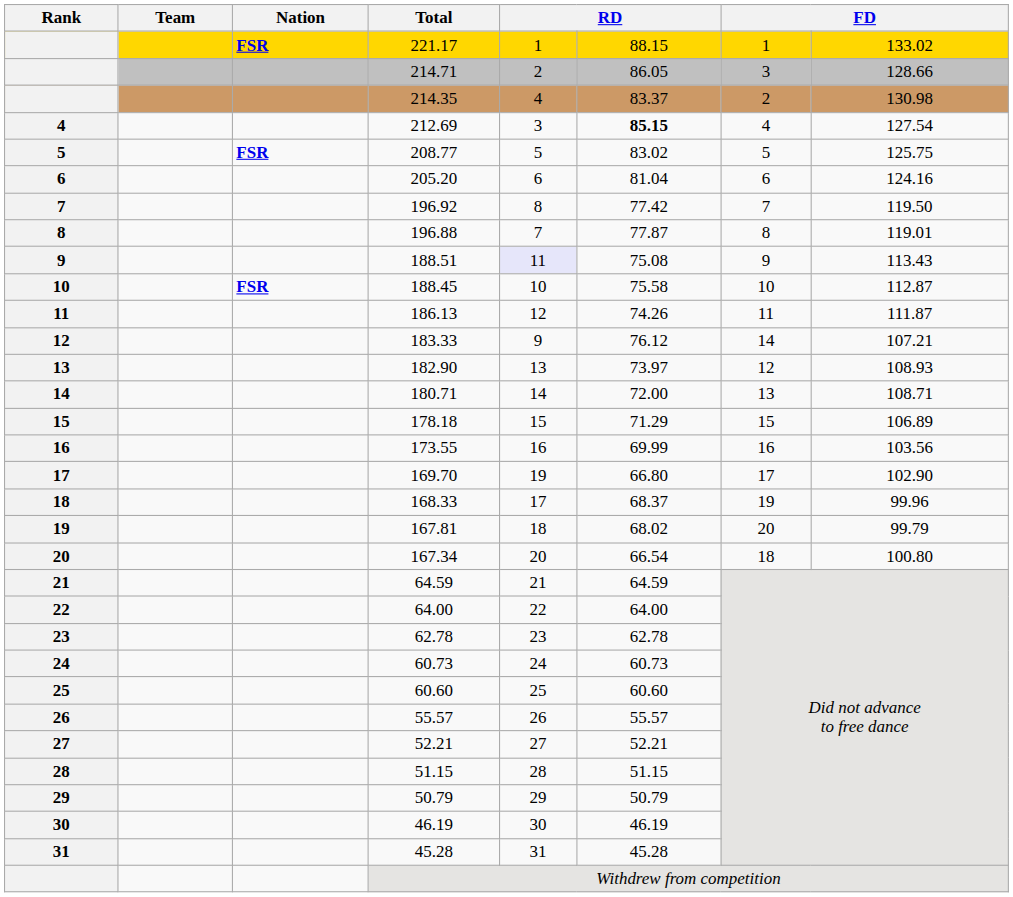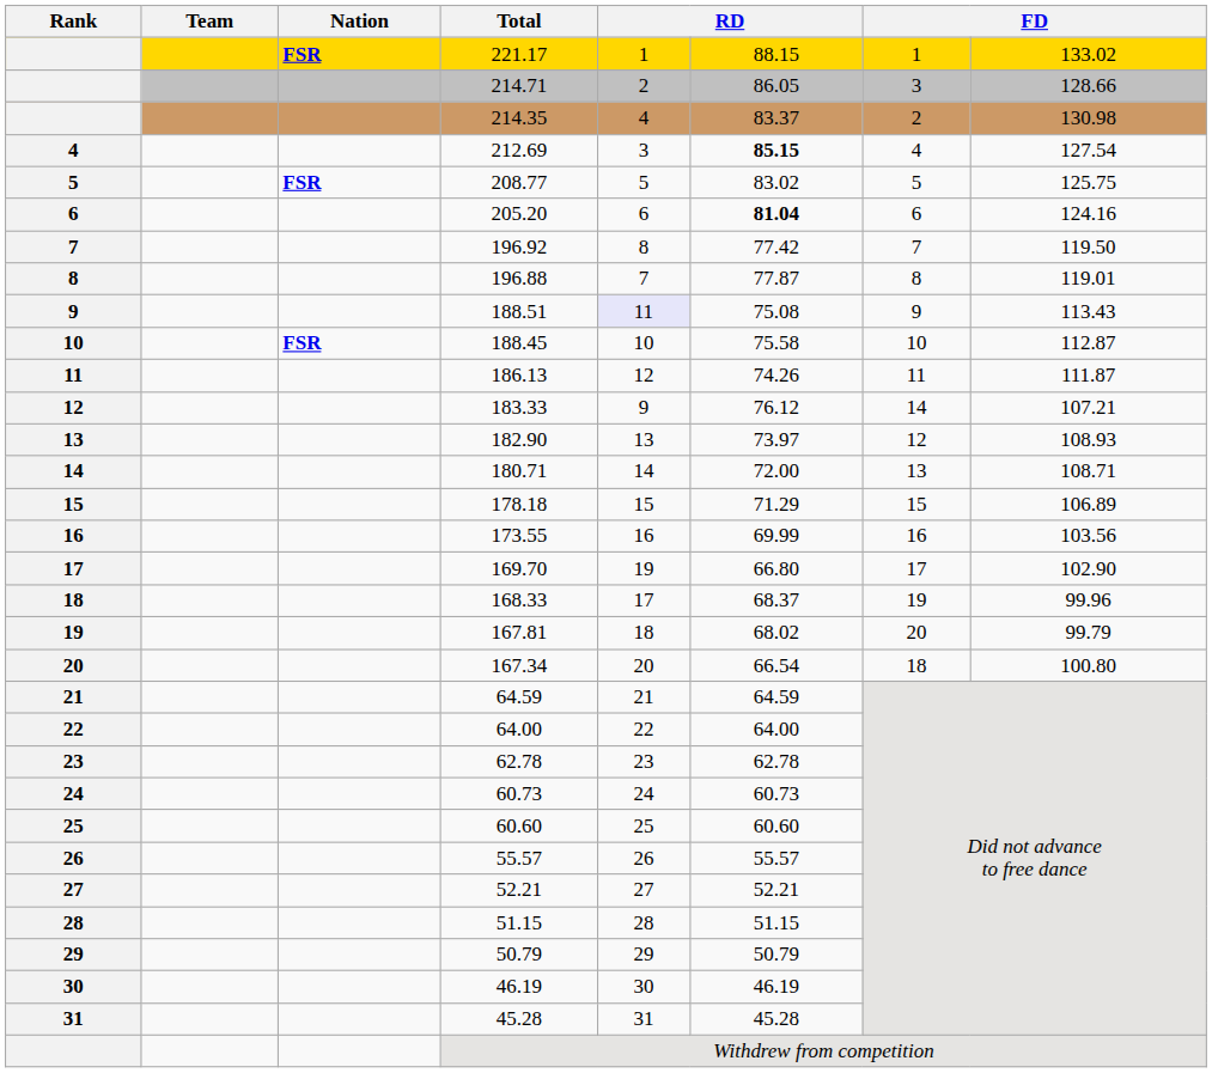205.20 | column 6: normal -> bold
